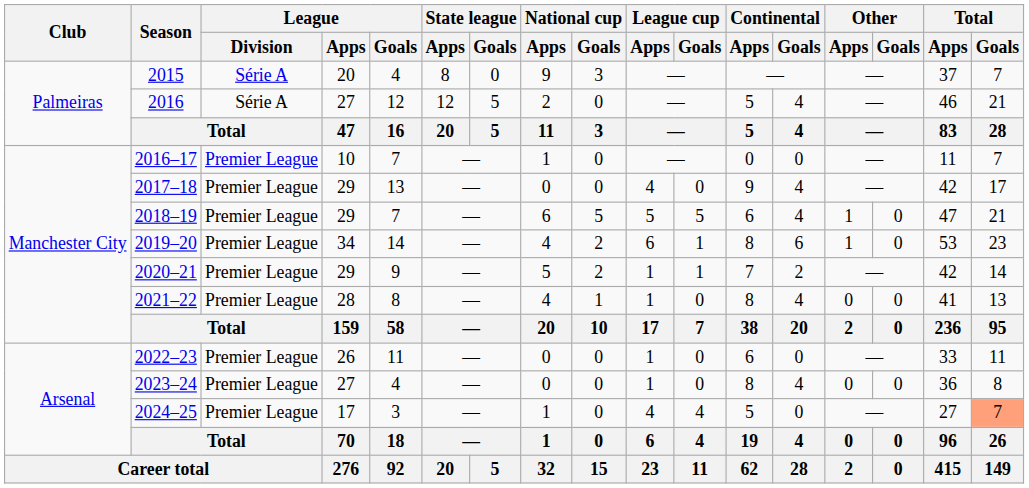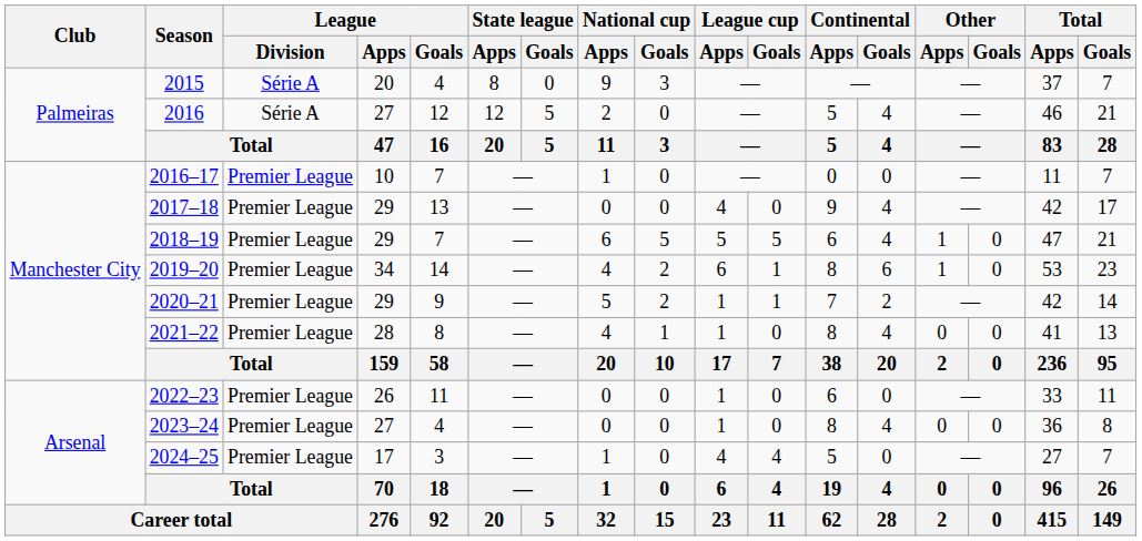2024–25 | Total / Goals: lightsalmon background -> no background
